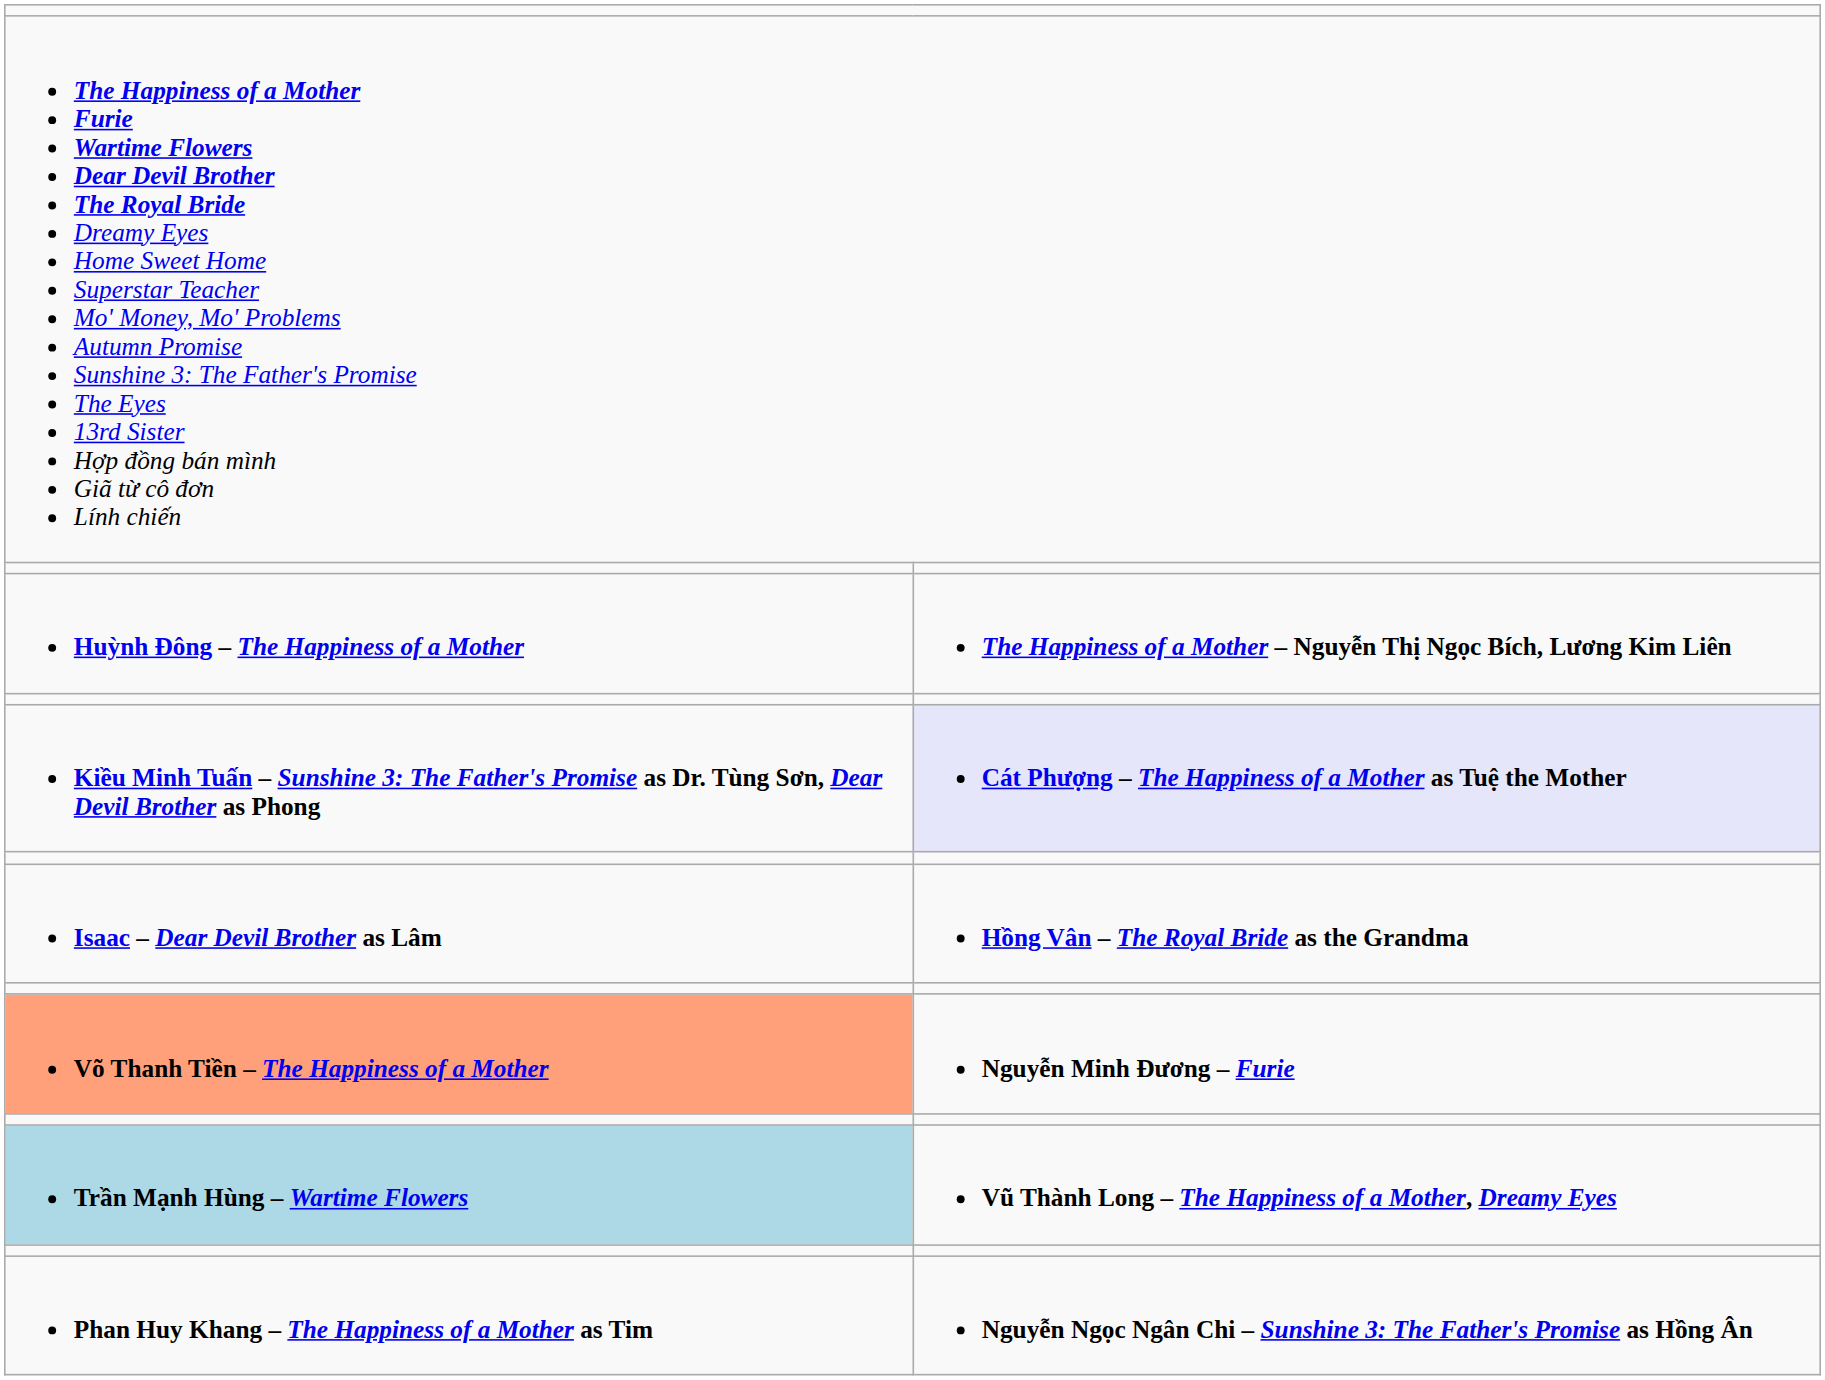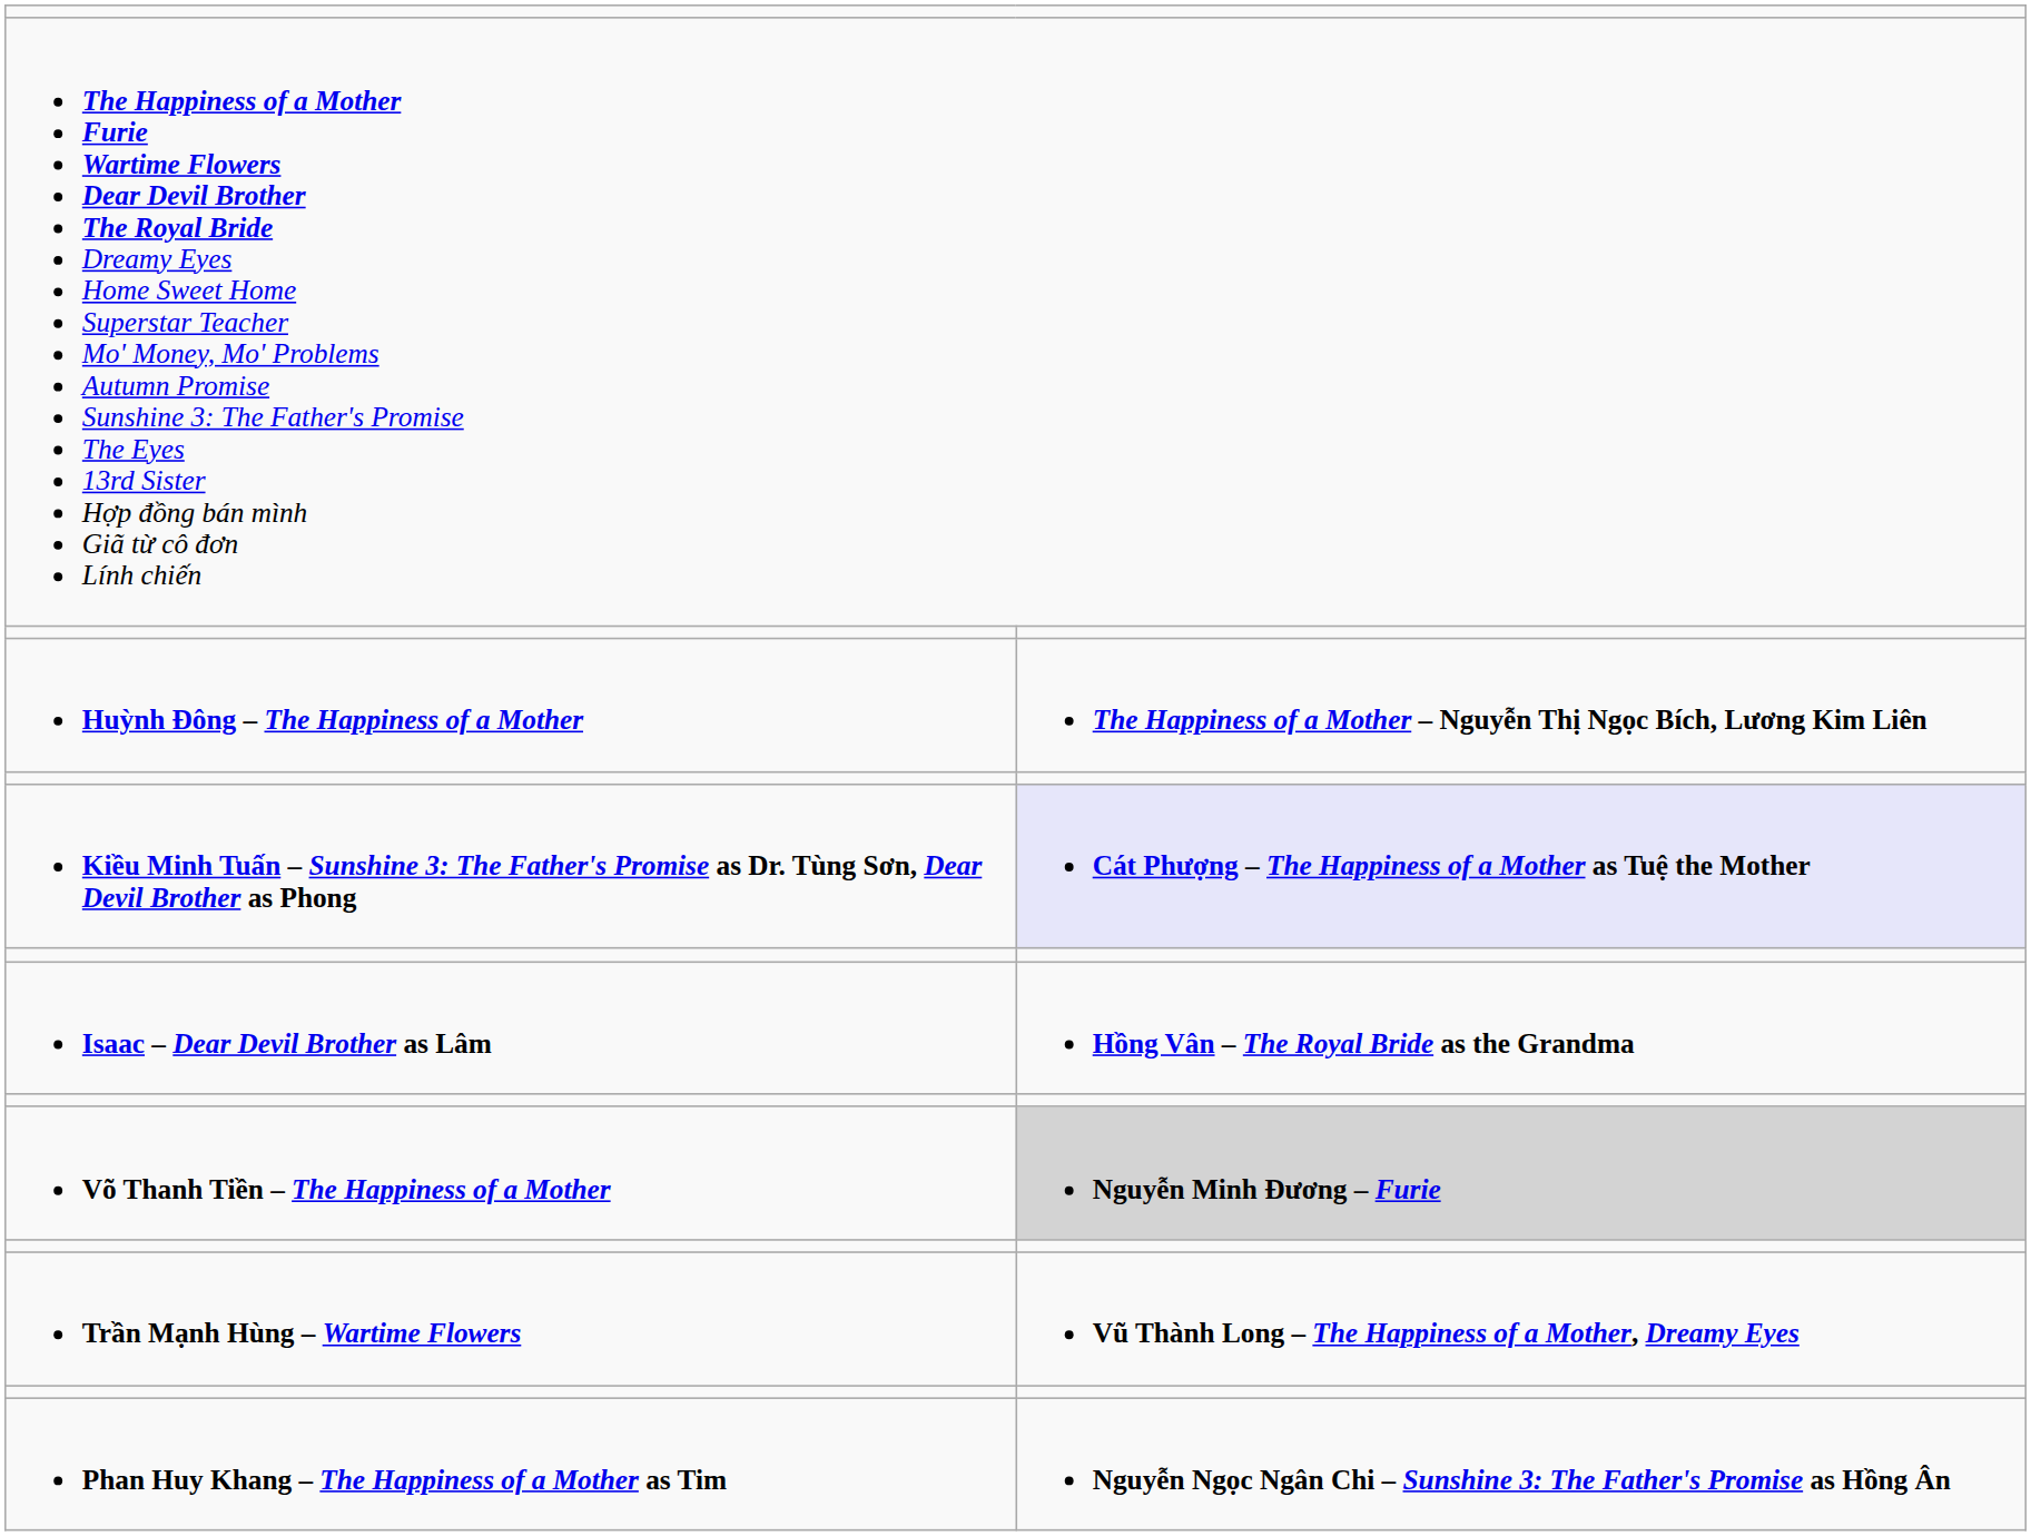row 10 | column 1: lightsalmon background -> no background
row 10 | column 2: no background -> lightgrey background
row 12 | column 1: lightblue background -> no background
